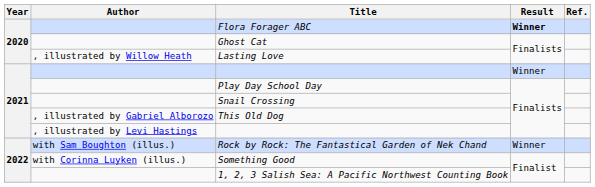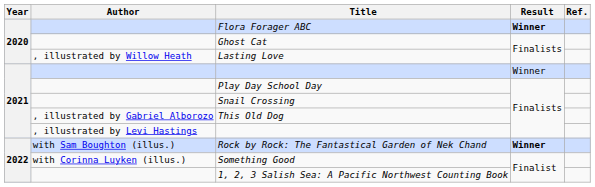Rock by Rock: The Fantastical Garden of Nek Chand | Result: normal -> bold
